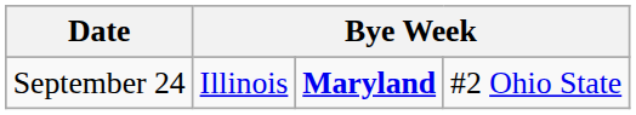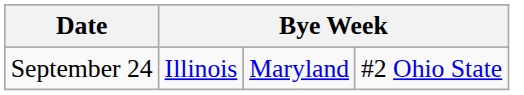September 24 | column 3: bold -> normal
